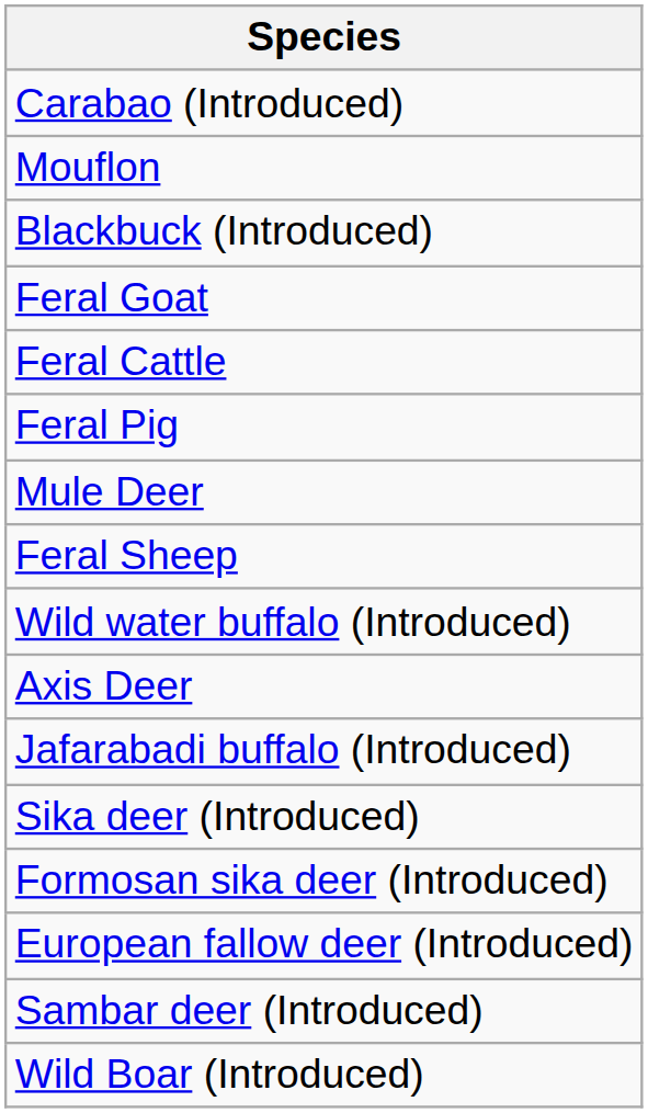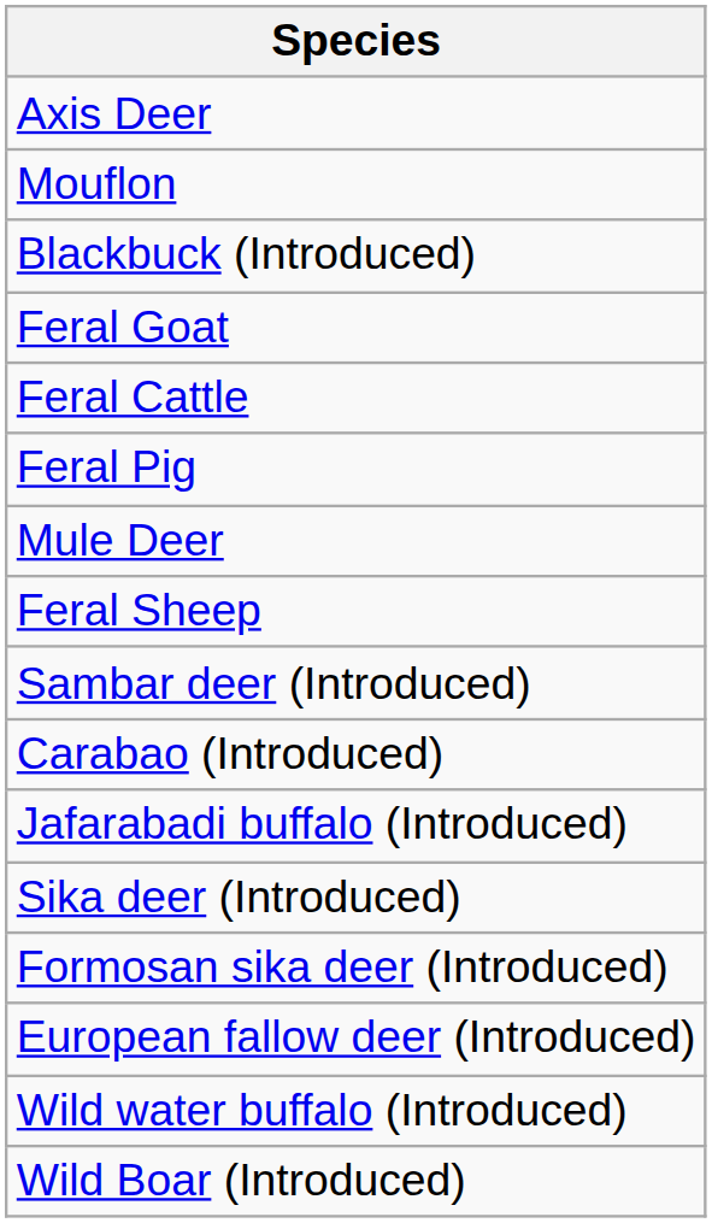row 2 | column 1: Carabao (Introduced) -> Axis Deer
row 10 | column 1: Wild water buffalo (Introduced) -> Sambar deer (Introduced)
row 11 | column 1: Axis Deer -> Carabao (Introduced)
row 16 | column 1: Sambar deer (Introduced) -> Wild water buffalo (Introduced)
